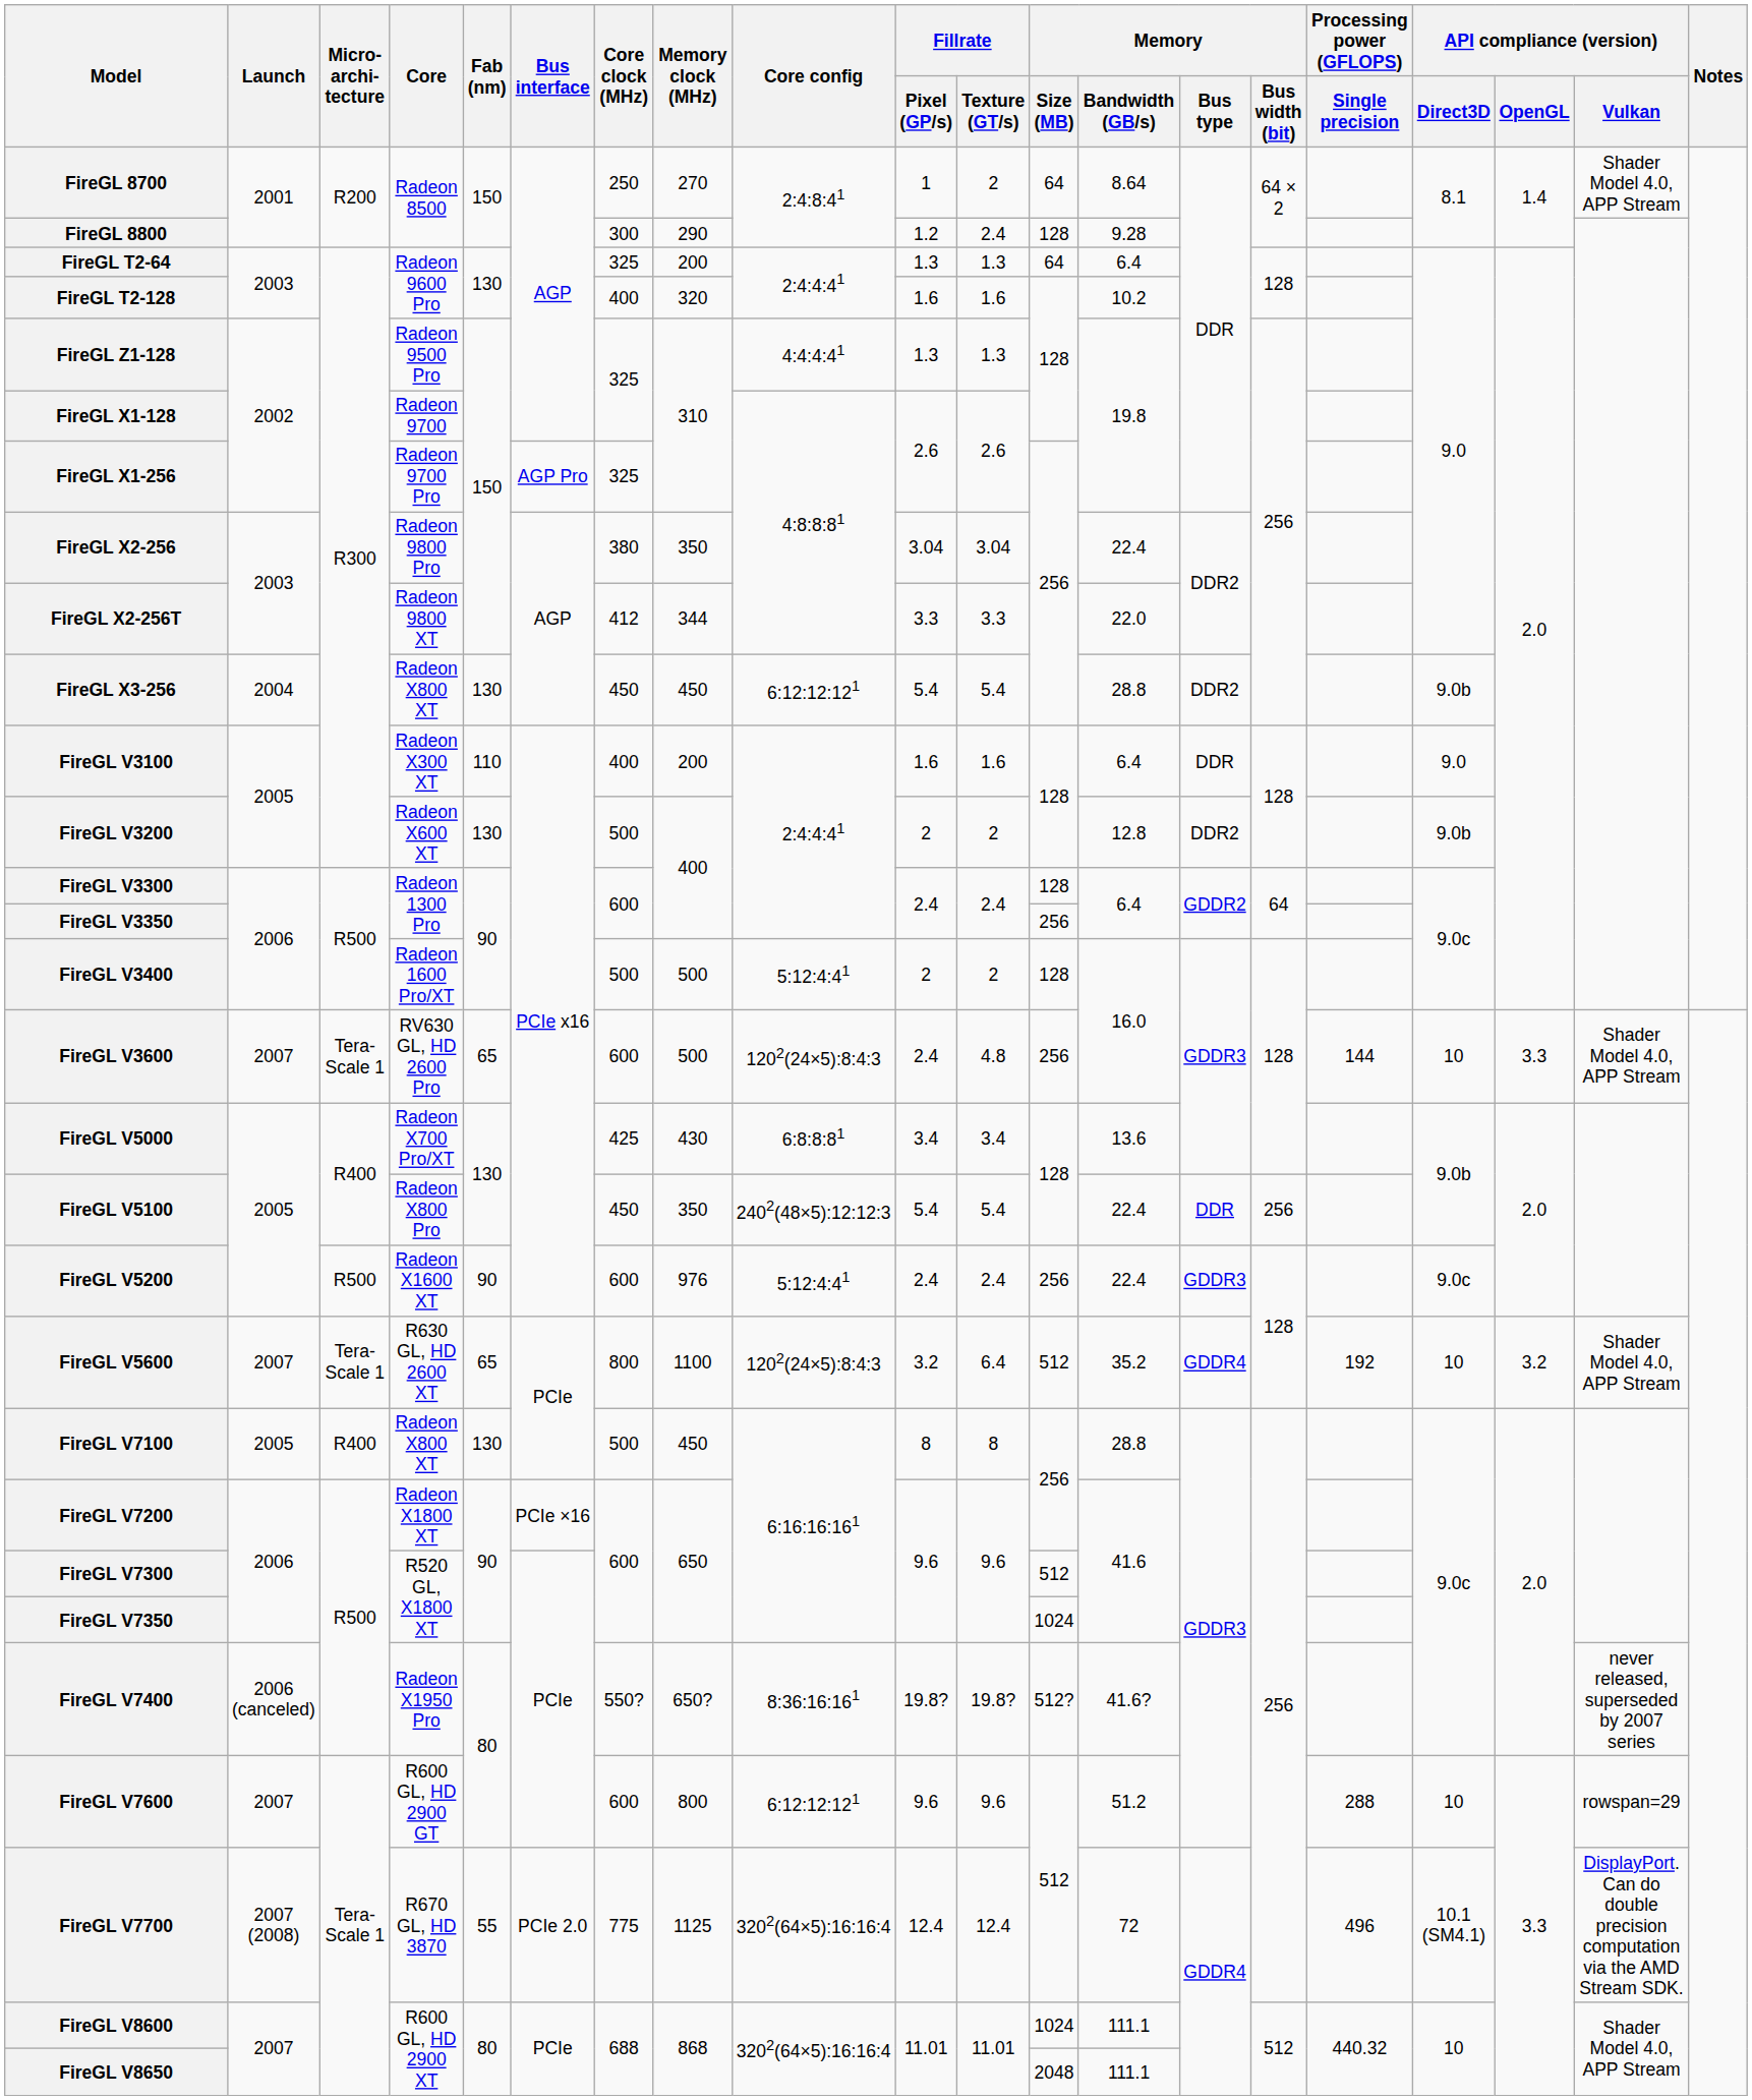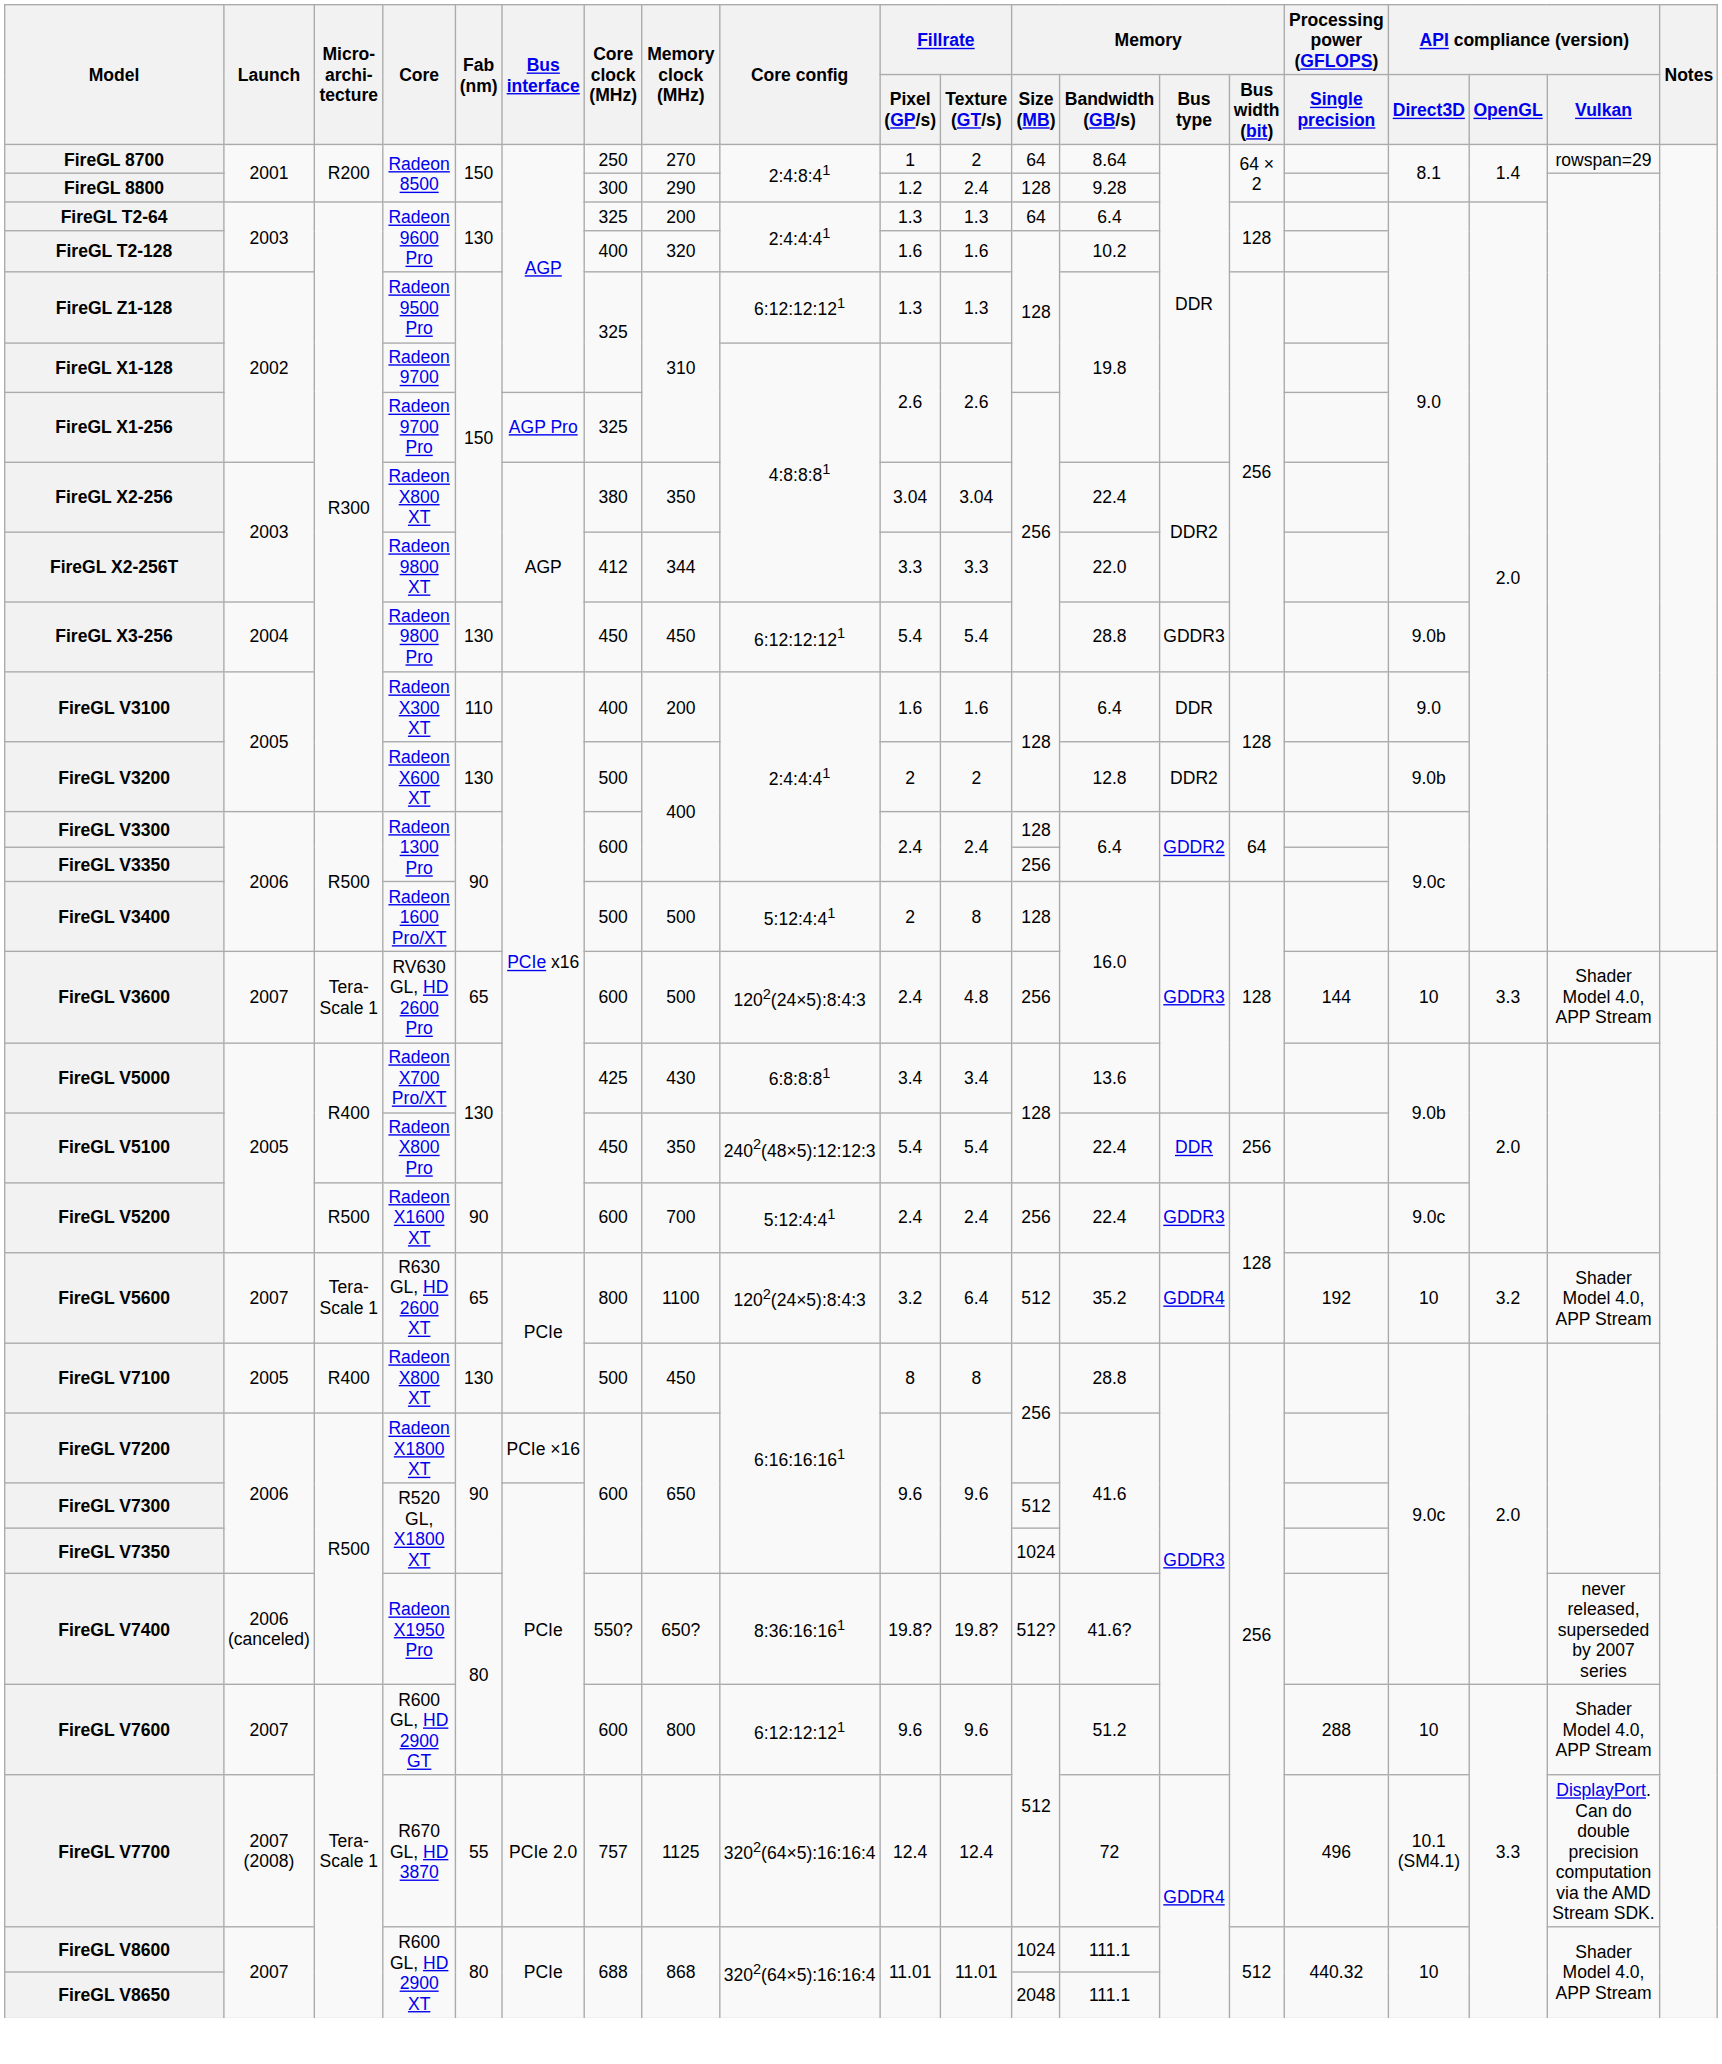FireGL 8700 | API compliance (version) / Vulkan: Shader Model 4.0, APP Stream -> rowspan=29
FireGL Z1-128 | Core config: 4:4:4:41 -> 6:12:12:121
FireGL X2-256 | Core: Radeon 9800 Pro -> Radeon X800 XT
FireGL X3-256 | Core: Radeon X800 XT -> Radeon 9800 Pro
FireGL X3-256 | Memory / Bus type: DDR2 -> GDDR3
FireGL V3400 | Fillrate / Texture (GT/s): 2 -> 8
FireGL V5200 | Memory clock (MHz): 976 -> 700
FireGL V7600 | API compliance (version) / Vulkan: rowspan=29 -> Shader Model 4.0, APP Stream
FireGL V7700 | Core clock (MHz): 775 -> 757
